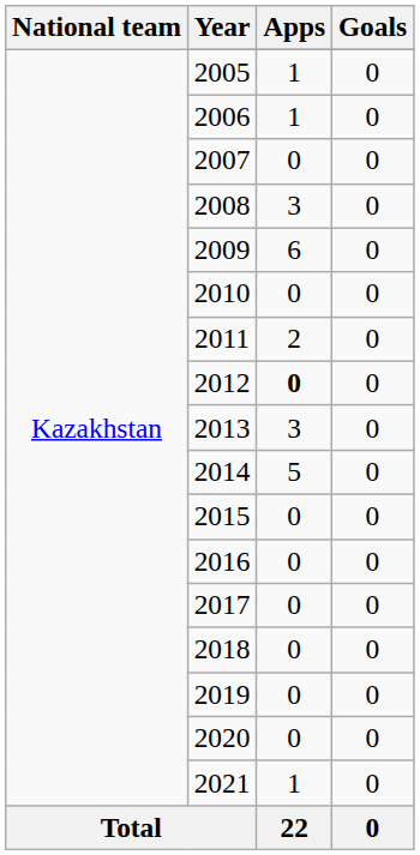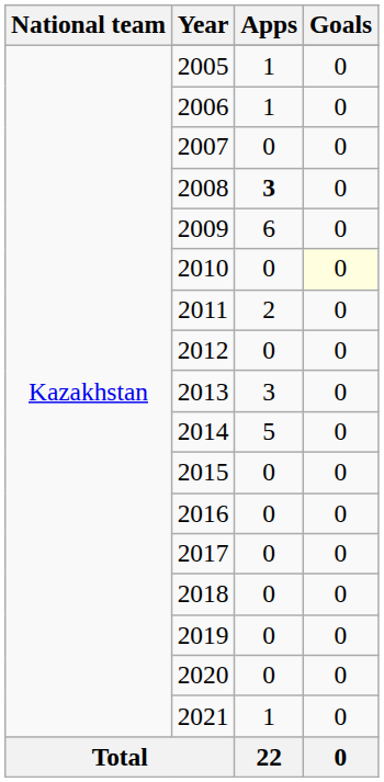2008 | Apps: normal -> bold
2010 | Goals: no background -> lightyellow background
2012 | Apps: bold -> normal
